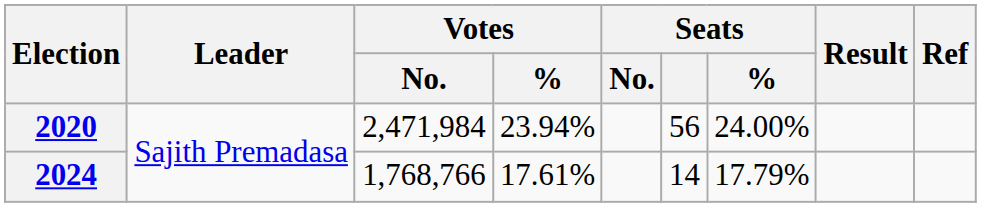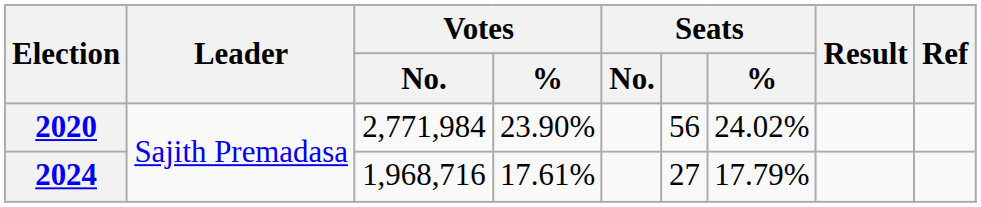2020 | Votes / No.: 2,471,984 -> 2,771,984
2020 | Votes / %: 23.94% -> 23.90%
2020 | Seats / %: 24.00% -> 24.02%
2024 | Votes / No.: 1,768,766 -> 1,968,716
2024 | Seats: 14 -> 27
